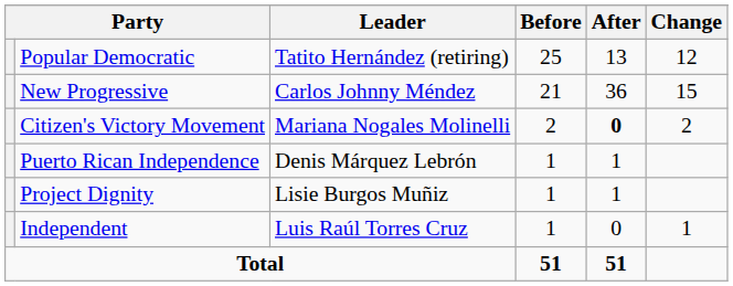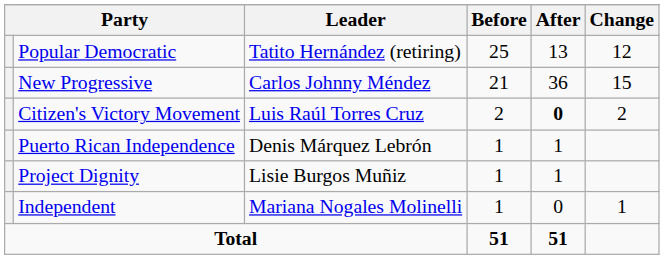Citizen's Victory Movement | Leader: Mariana Nogales Molinelli -> Luis Raúl Torres Cruz
Independent | Leader: Luis Raúl Torres Cruz -> Mariana Nogales Molinelli
